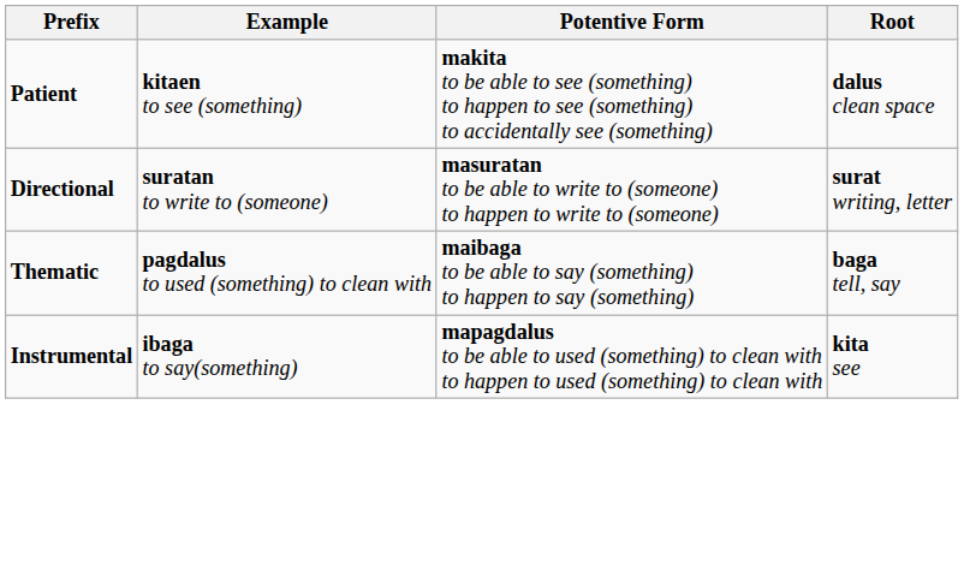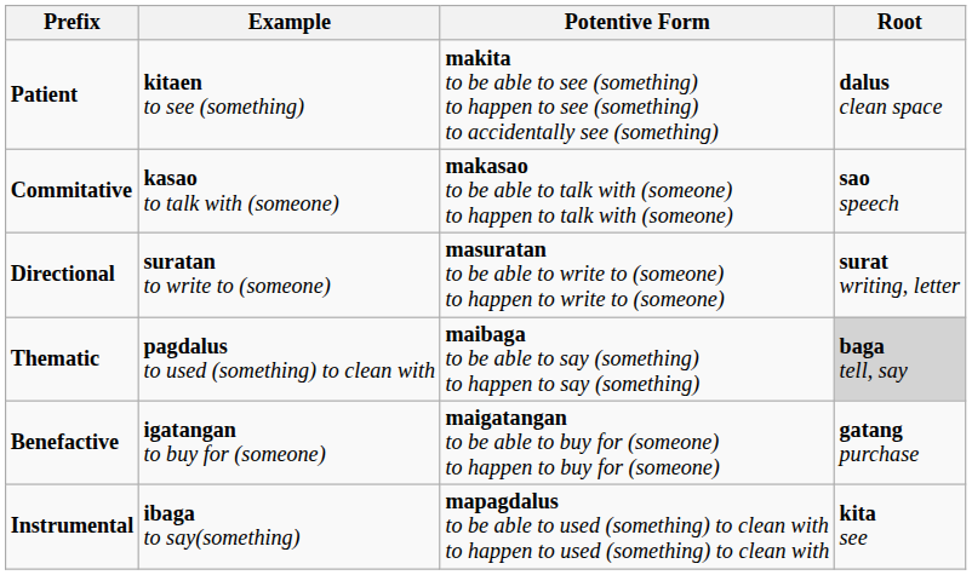+ row: Commitative | kasao to talk with (someone) | makasao to be able to talk with (someone) to happen to talk with (someone) | sao speech
Thematic | Root: no background -> lightgrey background
+ row: Benefactive | igatangan to buy for (someone) | maigatangan to be able to buy for (someone) to happen to buy for (someone) | gatang purchase
